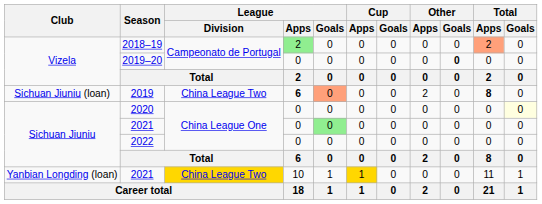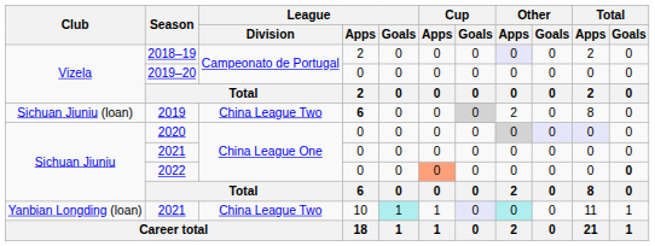2018–19 | League / Apps: lightgreen background -> no background
2018–19 | Other / Apps: no background -> lavender background
2018–19 | Total / Apps: lightsalmon background -> no background
2019–20 | Other / Goals: bold -> normal
2019 | League / Goals: lightsalmon background -> no background
2019 | Cup / Goals: no background -> lightgrey background
2019 | Total / Apps: bold -> normal
2020 | Other / Apps: no background -> lightgrey background
2020 | Other / Goals: no background -> lavender background
2020 | Total / Apps: no background -> lavender background
2020 | Total / Goals: lightyellow background -> no background
Sichuan Jiuniu / 2021 | League / Goals: lightgreen background -> no background
2022 | Cup / Apps: no background -> lightsalmon background
2022 | Total / Goals: normal -> bold
Yanbian Longding (loan) / 2021 | League / Division: gold background -> no background
Yanbian Longding (loan) / 2021 | League / Goals: no background -> paleturquoise background
Yanbian Longding (loan) / 2021 | Cup / Apps: gold background -> no background
Yanbian Longding (loan) / 2021 | Cup / Goals: no background -> lavender background
Yanbian Longding (loan) / 2021 | Other / Apps: no background -> paleturquoise background
